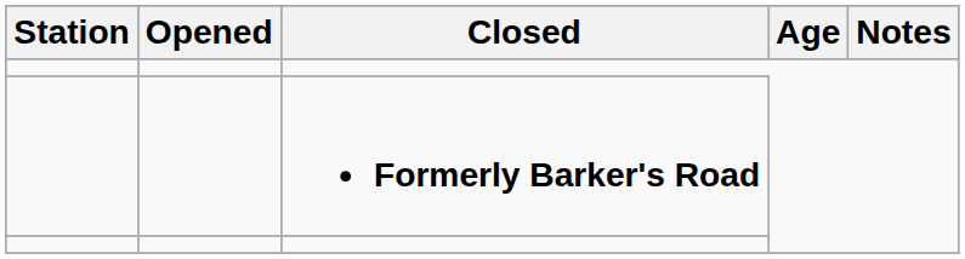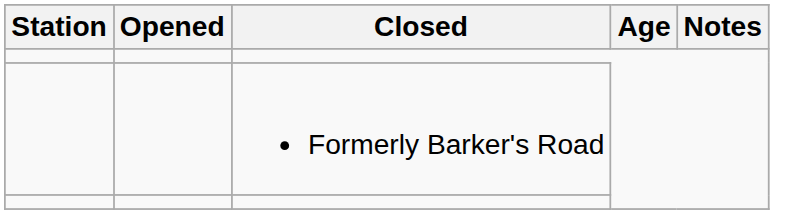Formerly Barker's Road | Closed: bold -> normal
